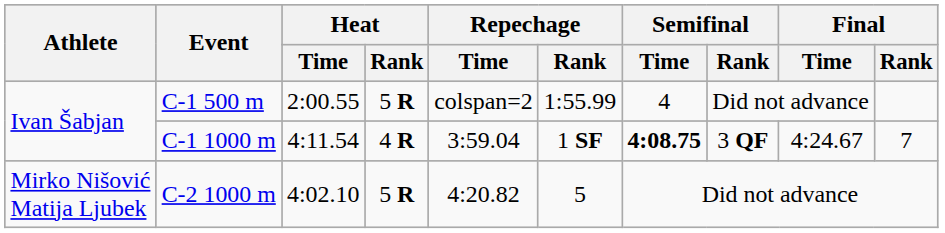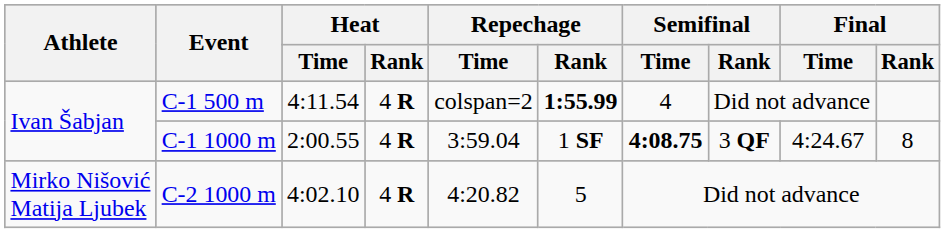C-1 500 m | Heat / Time: 2:00.55 -> 4:11.54
C-1 500 m | Heat / Rank: 5 R -> 4 R
C-1 500 m | Repechage / Rank: normal -> bold
C-1 1000 m | Heat / Time: 4:11.54 -> 2:00.55
C-1 1000 m | Final / Rank: 7 -> 8
C-2 1000 m | Heat / Rank: 5 R -> 4 R
